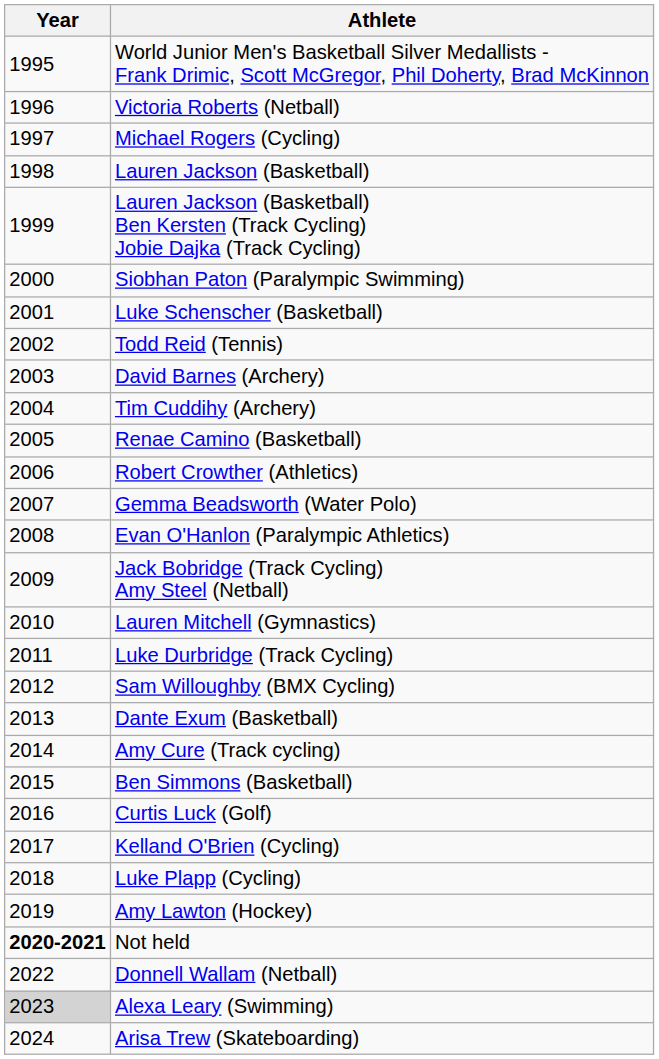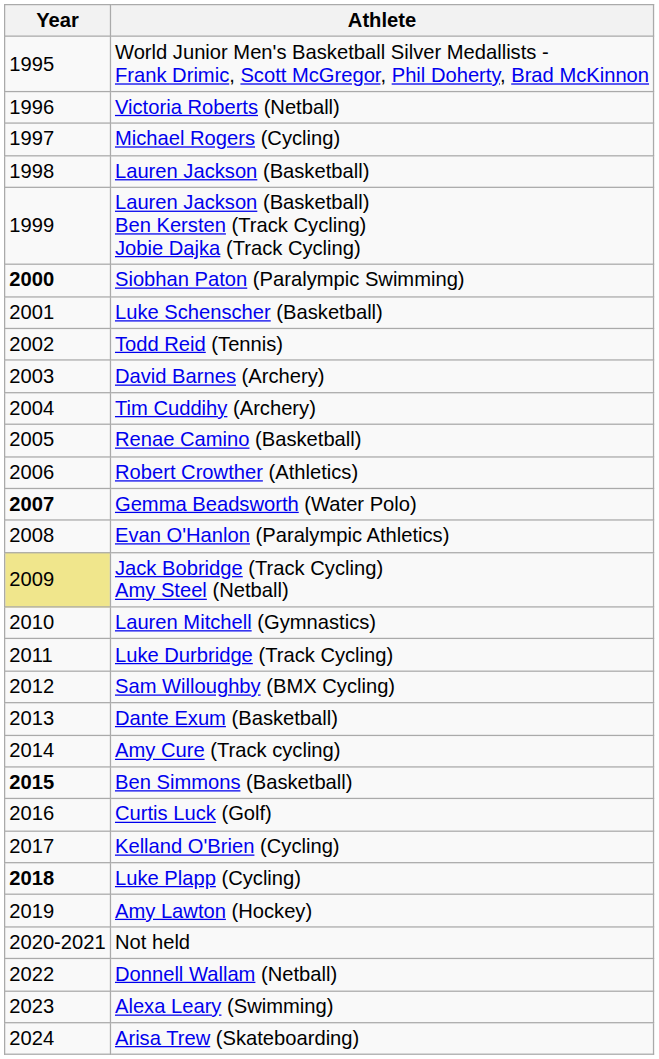Siobhan Paton (Paralympic Swimming) | Year: normal -> bold
Gemma Beadsworth (Water Polo) | Year: normal -> bold
Jack Bobridge (Track Cycling) Amy Steel (Netball) | Year: no background -> khaki background
Ben Simmons (Basketball) | Year: normal -> bold
Luke Plapp (Cycling) | Year: normal -> bold
Not held | Year: bold -> normal
Alexa Leary (Swimming) | Year: lightgrey background -> no background
